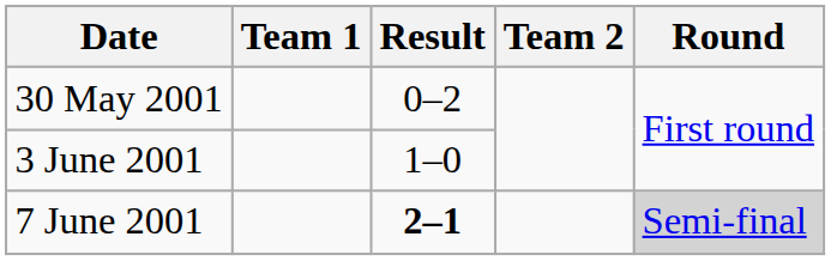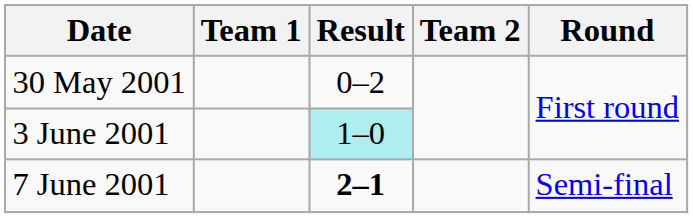3 June 2001 | Result: no background -> paleturquoise background
7 June 2001 | Round: lightgrey background -> no background
